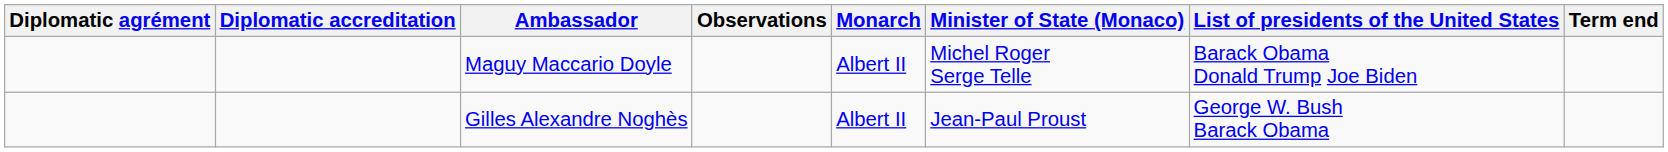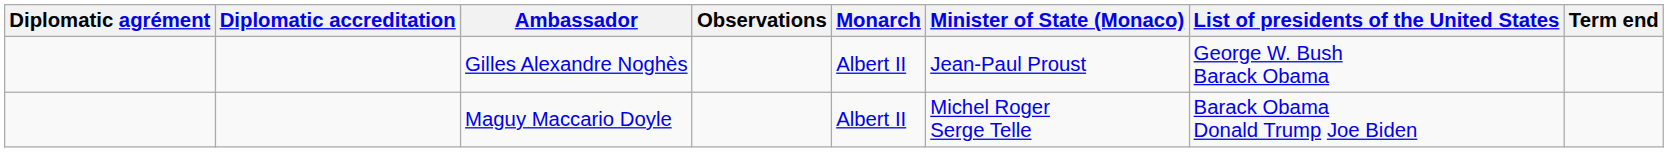rows swapped: Gilles Alexandre Noghès <-> Maguy Maccario Doyle
